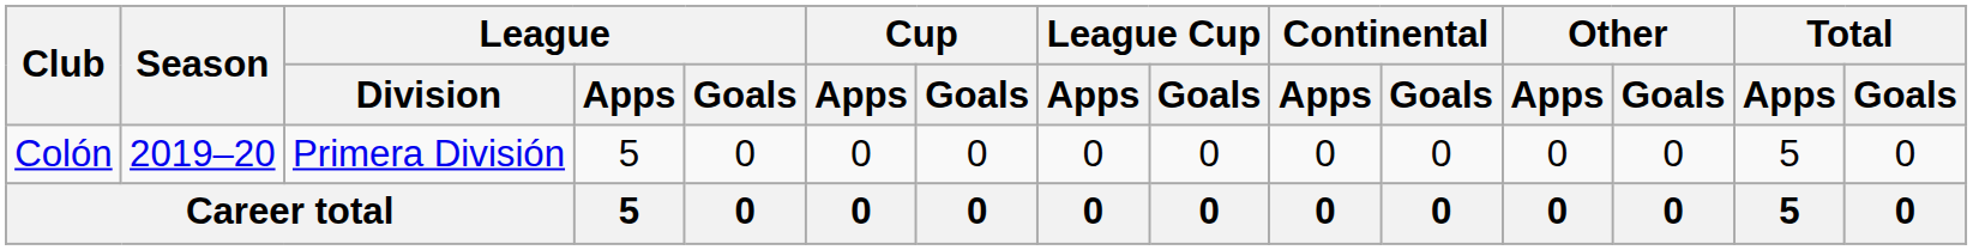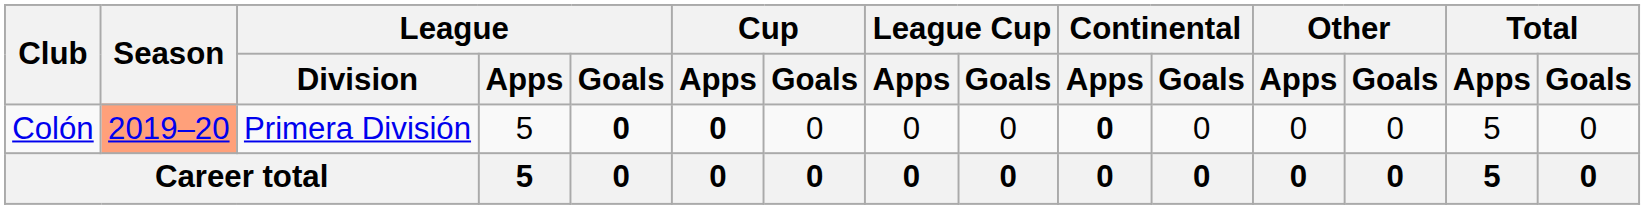Colón | Season: no background -> lightsalmon background
Colón | League / Goals: normal -> bold
Colón | Cup / Apps: normal -> bold
Colón | Continental / Apps: normal -> bold
